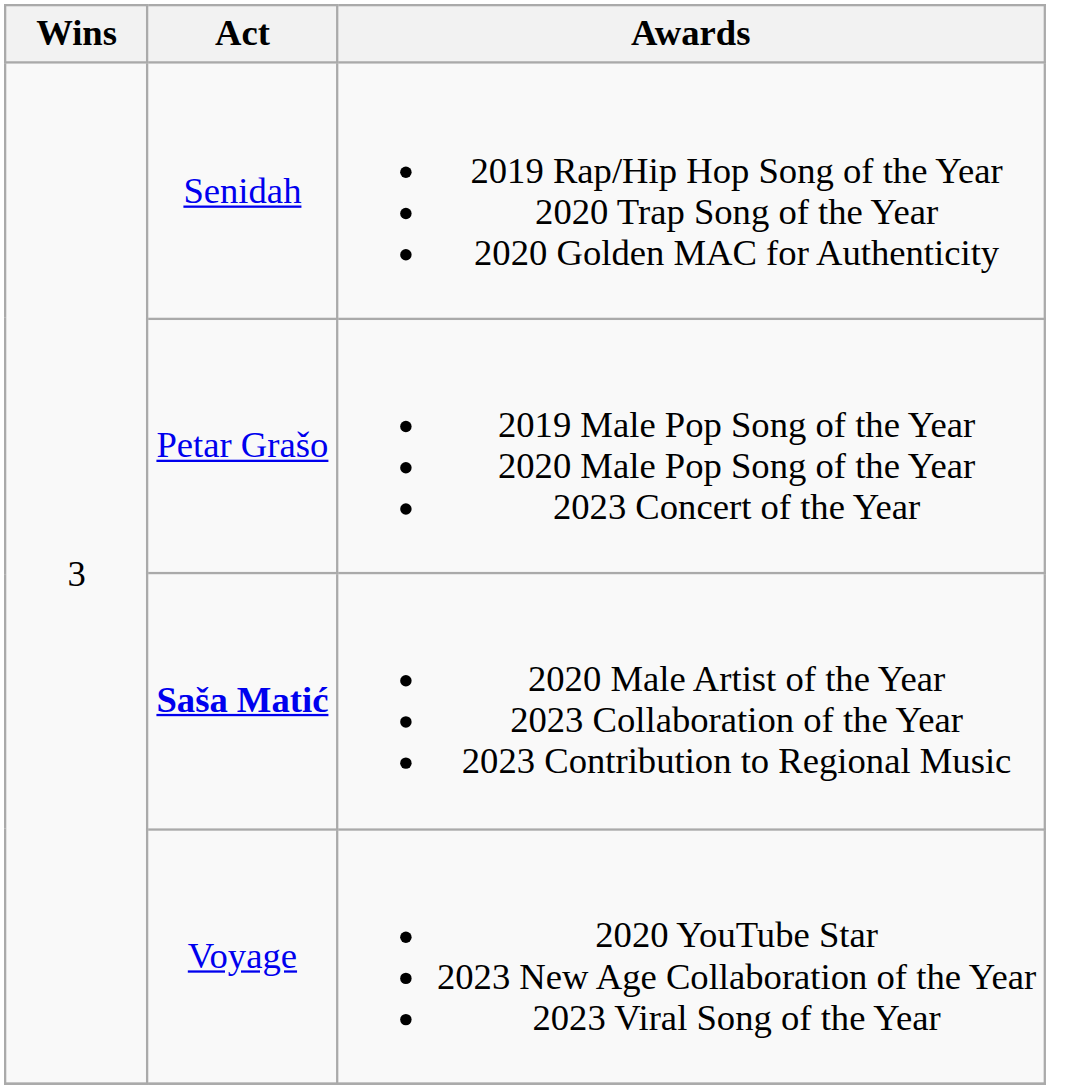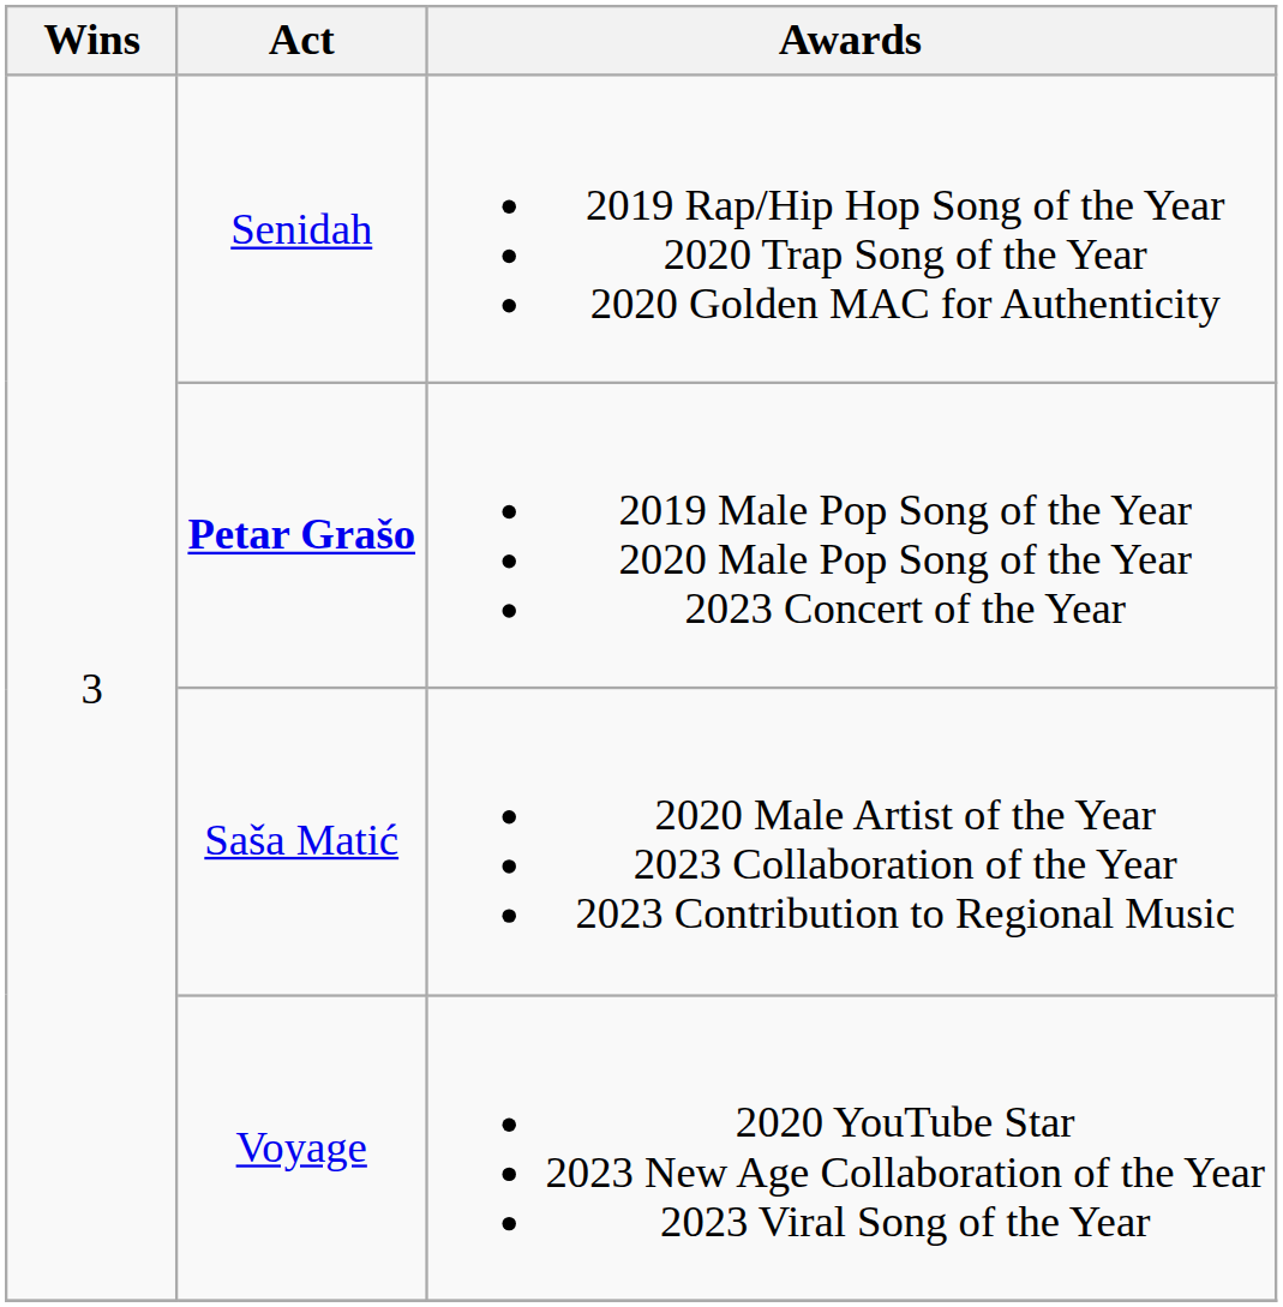Petar Grašo | Act: normal -> bold
Saša Matić | Act: bold -> normal
